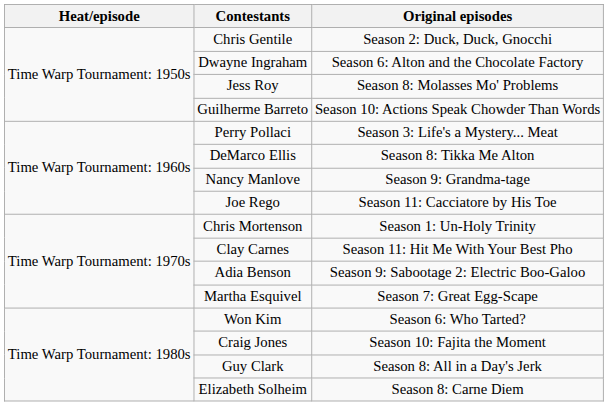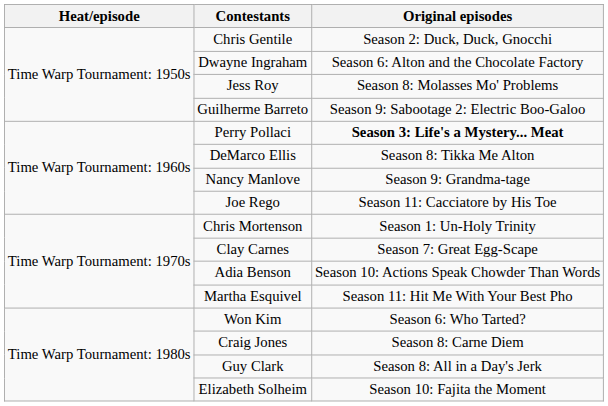Guilherme Barreto | Original episodes: Season 10: Actions Speak Chowder Than Words -> Season 9: Sabootage 2: Electric Boo-Galoo
Perry Pollaci | Original episodes: normal -> bold
Clay Carnes | Original episodes: Season 11: Hit Me With Your Best Pho -> Season 7: Great Egg-Scape
Adia Benson | Original episodes: Season 9: Sabootage 2: Electric Boo-Galoo -> Season 10: Actions Speak Chowder Than Words
Martha Esquivel | Original episodes: Season 7: Great Egg-Scape -> Season 11: Hit Me With Your Best Pho
Craig Jones | Original episodes: Season 10: Fajita the Moment -> Season 8: Carne Diem
Elizabeth Solheim | Original episodes: Season 8: Carne Diem -> Season 10: Fajita the Moment
